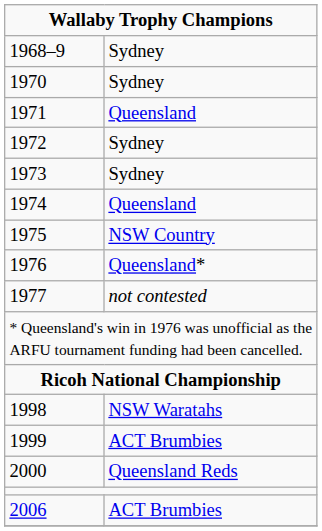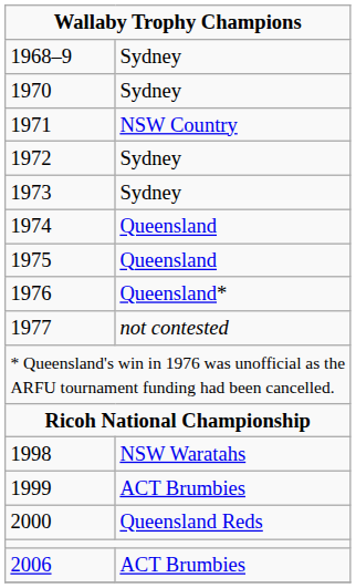row 4 | column 2: Queensland -> NSW Country
row 8 | column 2: NSW Country -> Queensland
